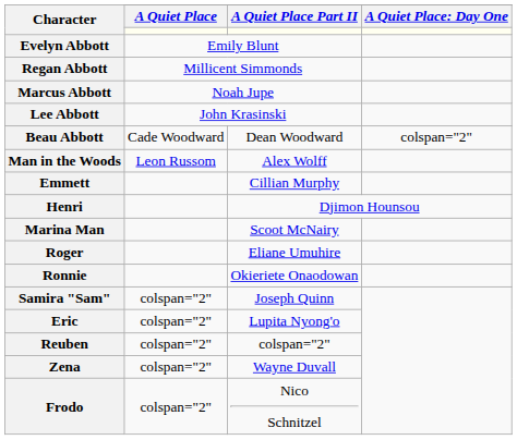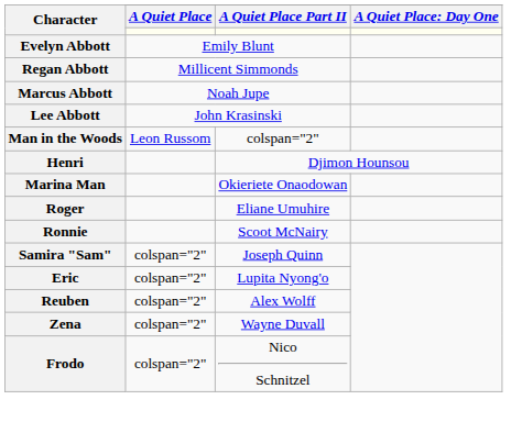- row: Beau Abbott | Cade Woodward | Dean Woodward | colspan="2"
Man in the Woods | A Quiet Place Part II: Alex Wolff -> colspan="2"
- row: Emmett | Cillian Murphy
Marina Man | A Quiet Place Part II: Scoot McNairy -> Okieriete Onaodowan
Ronnie | A Quiet Place Part II: Okieriete Onaodowan -> Scoot McNairy
Reuben | A Quiet Place Part II: colspan="2" -> Alex Wolff
